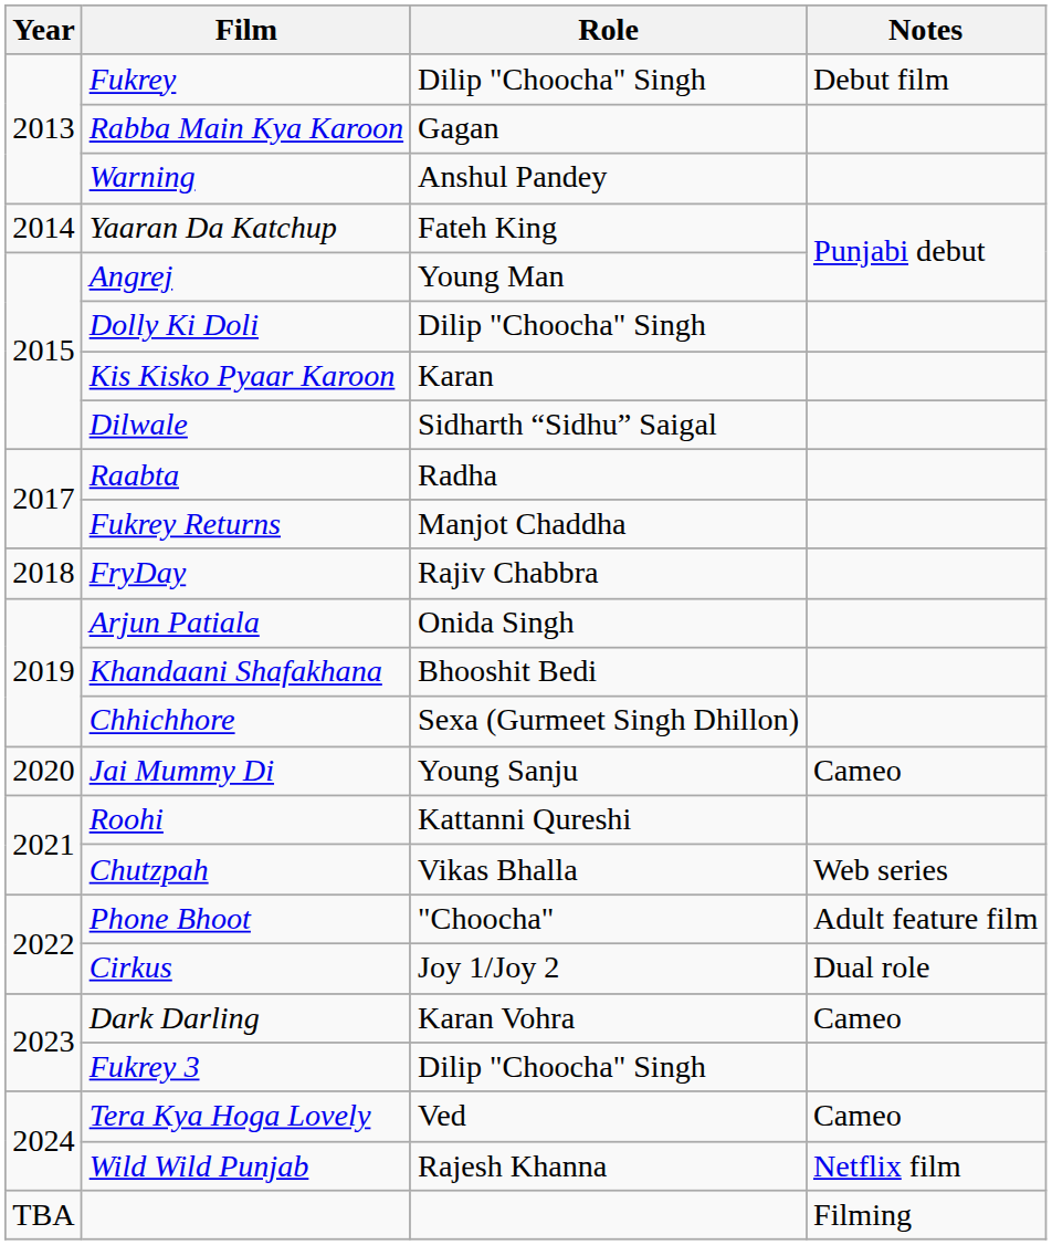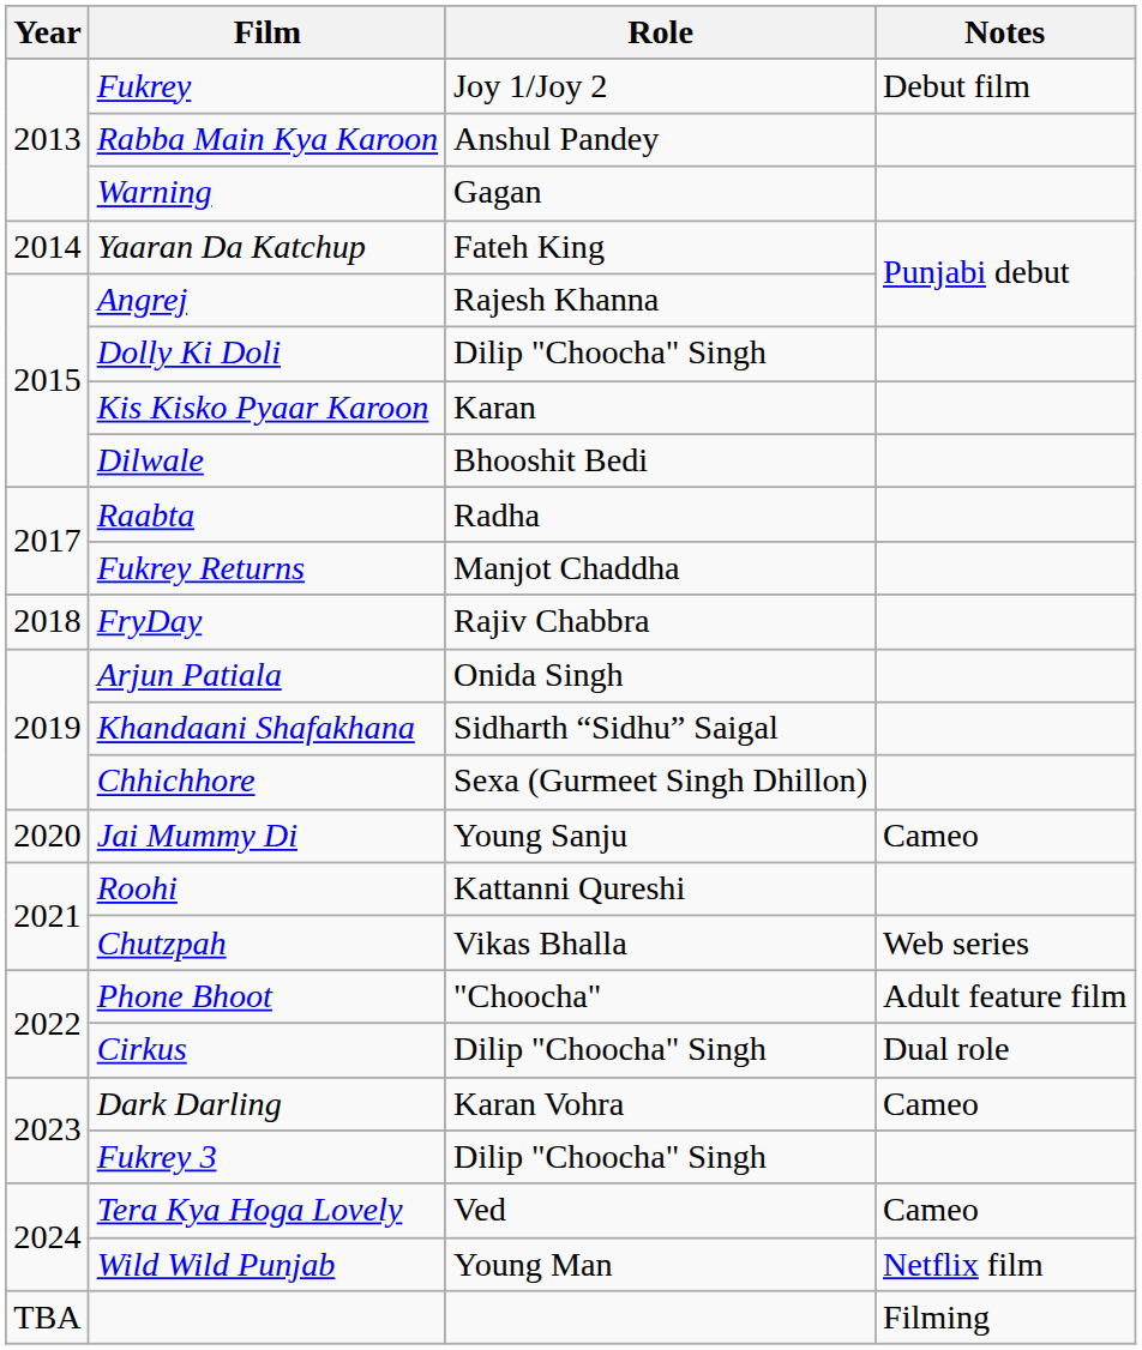Fukrey | Role: Dilip "Choocha" Singh -> Joy 1/Joy 2
Rabba Main Kya Karoon | Role: Gagan -> Anshul Pandey
Warning | Role: Anshul Pandey -> Gagan
Angrej | Role: Young Man -> Rajesh Khanna
Dilwale | Role: Sidharth “Sidhu” Saigal -> Bhooshit Bedi
Khandaani Shafakhana | Role: Bhooshit Bedi -> Sidharth “Sidhu” Saigal
Cirkus | Role: Joy 1/Joy 2 -> Dilip "Choocha" Singh
Wild Wild Punjab | Role: Rajesh Khanna -> Young Man
